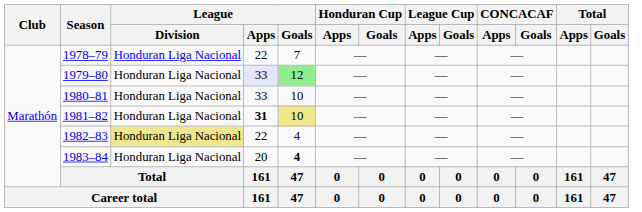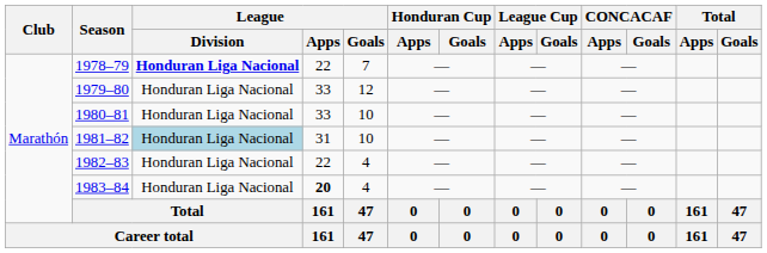1978–79 | League / Division: normal -> bold
1979–80 | League / Apps: lavender background -> no background
1979–80 | League / Goals: lightgreen background -> no background
1981–82 | League / Division: no background -> lightblue background
1981–82 | League / Apps: bold -> normal
1981–82 | League / Goals: khaki background -> no background
1982–83 | League / Division: khaki background -> no background
1983–84 | League / Apps: normal -> bold
1983–84 | League / Goals: bold -> normal
